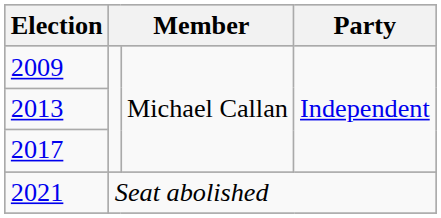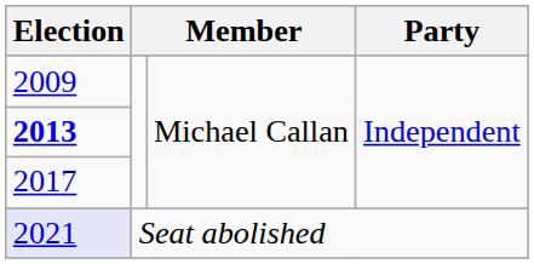2013 | Election: normal -> bold
2021 | Election: no background -> lavender background
